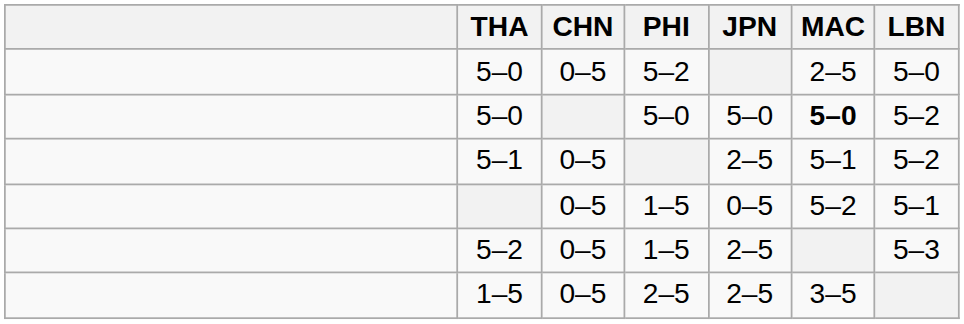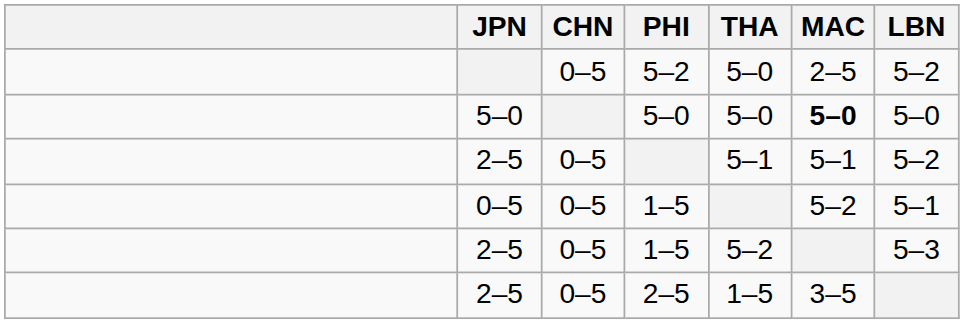columns swapped: JPN <-> THA
row 2 | LBN: 5–0 -> 5–2
row 3 | LBN: 5–2 -> 5–0
